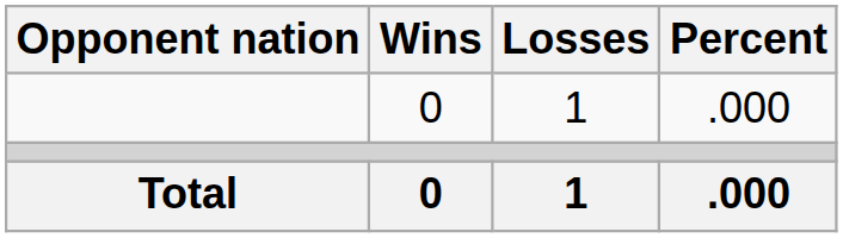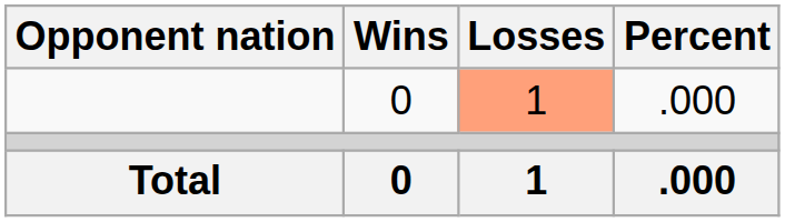row 2 | Losses: no background -> lightsalmon background
